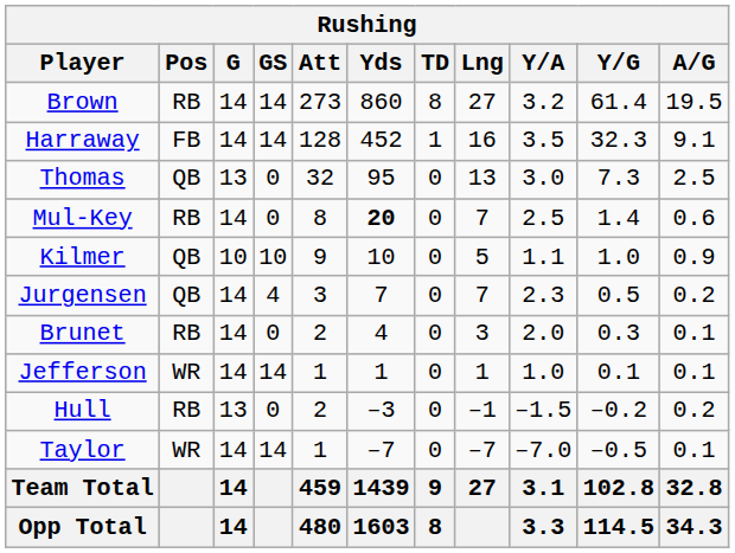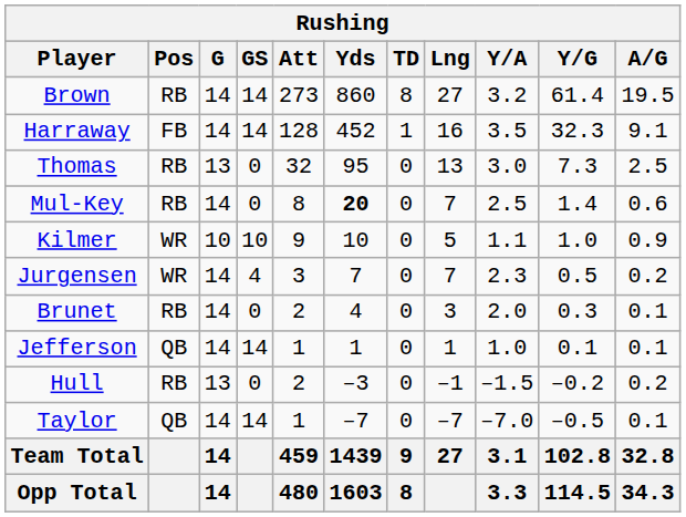Thomas | Pos: QB -> RB
Kilmer | Pos: QB -> WR
Jurgensen | Pos: QB -> WR
Jefferson | Pos: WR -> QB
Taylor | Pos: WR -> QB
